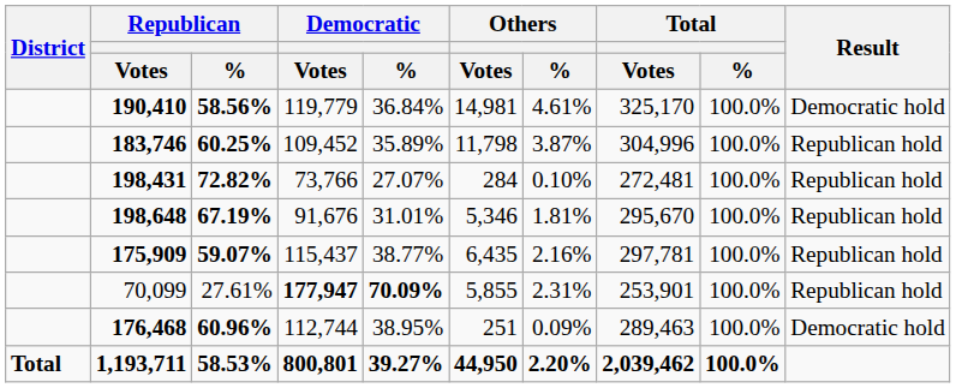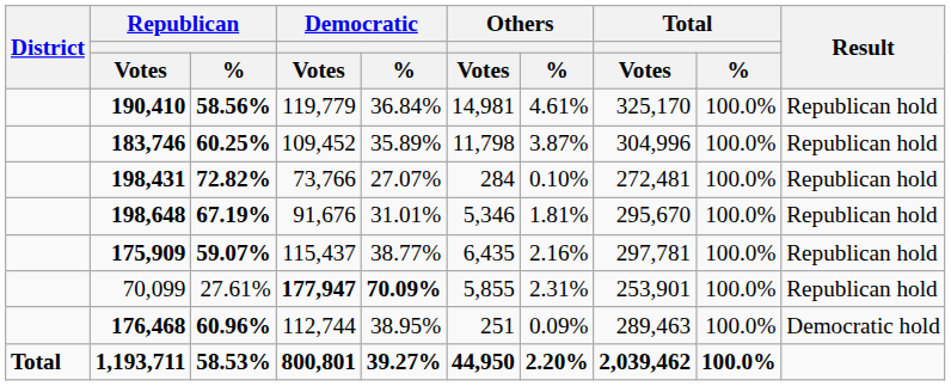190,410 | Result: Democratic hold -> Republican hold
